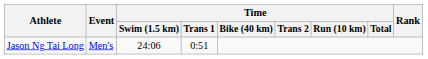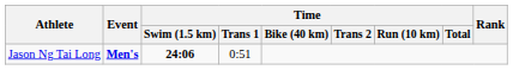Jason Ng Tai Long | Event: normal -> bold
Jason Ng Tai Long | Time / Swim (1.5 km): normal -> bold
